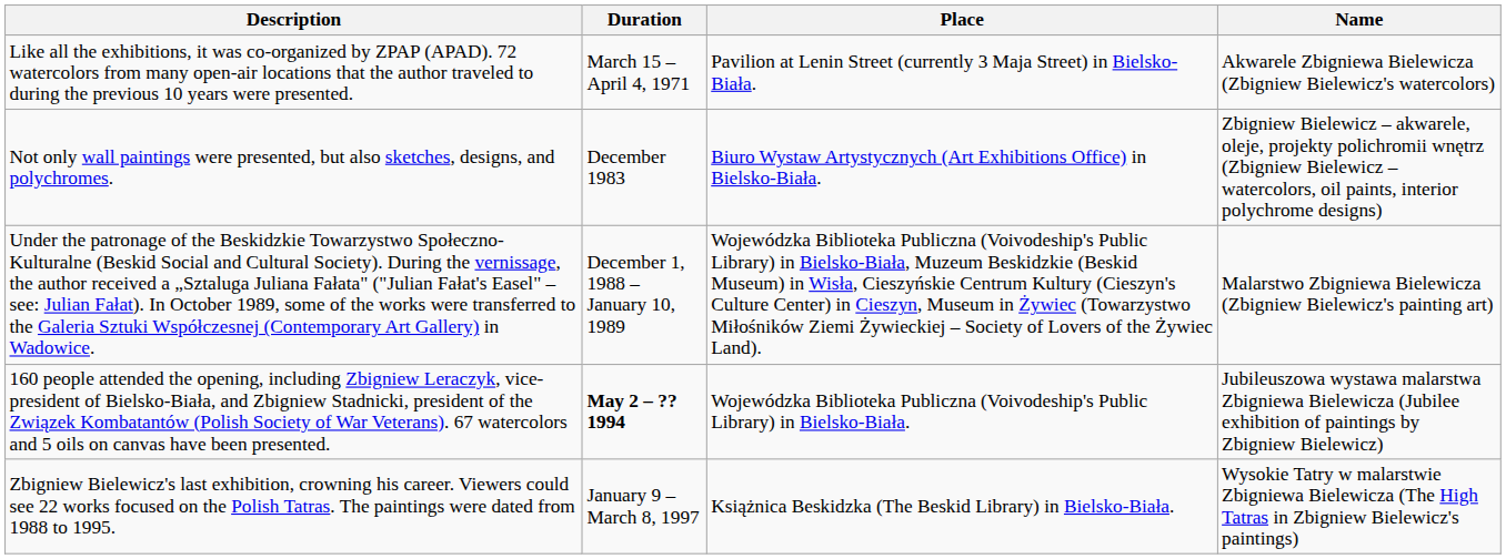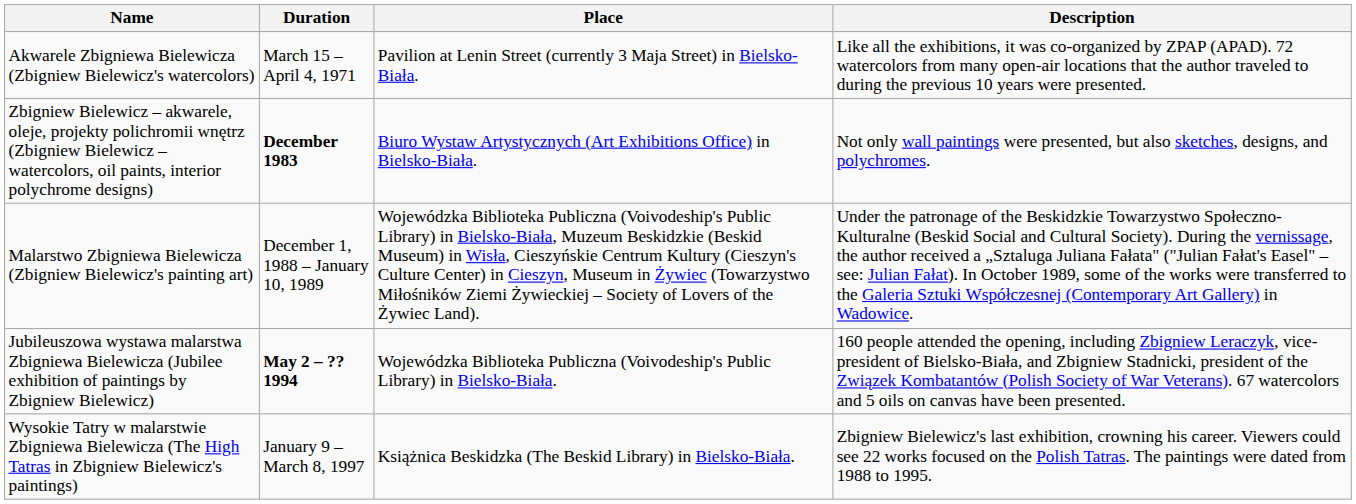columns swapped: Name <-> Description
row 3 | Duration: normal -> bold
